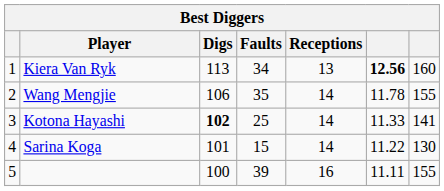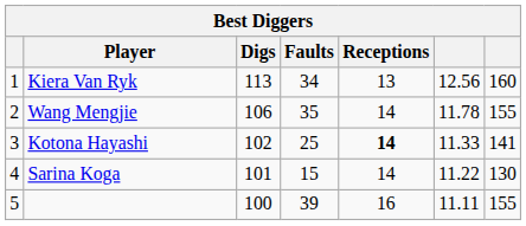Kiera Van Ryk | column 6: bold -> normal
Kotona Hayashi | Digs: bold -> normal
Kotona Hayashi | Receptions: normal -> bold
